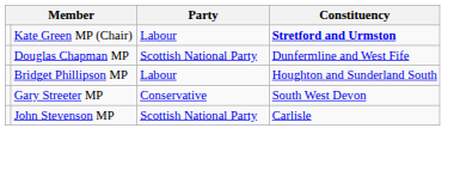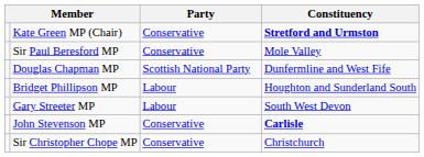Kate Green MP (Chair) | Party: Labour -> Conservative
+ row: Sir Paul Beresford MP | Conservative | Mole Valley
Gary Streeter MP | Party: Conservative -> Labour
John Stevenson MP | Party: Scottish National Party -> Conservative
John Stevenson MP | Constituency: normal -> bold
+ row: Sir Christopher Chope MP | Conservative | Christchurch
